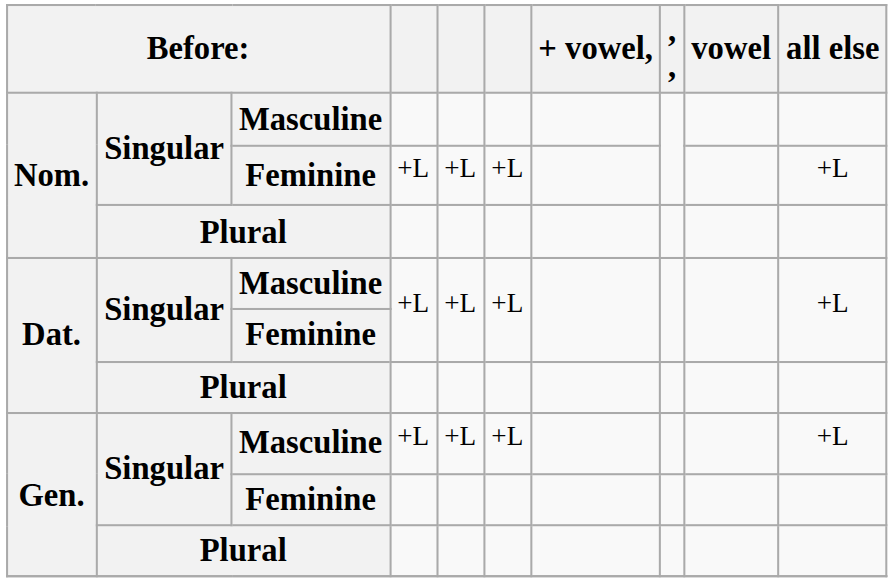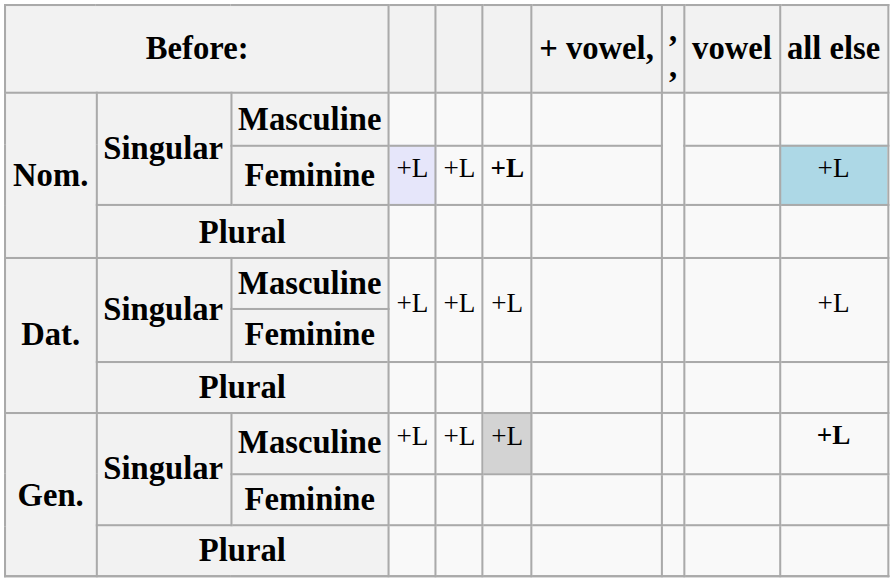Nom. / Feminine | column 4: no background -> lavender background
Nom. / Feminine | column 6: normal -> bold
Nom. / Feminine | all else: no background -> lightblue background
Gen. / Masculine | column 6: no background -> lightgrey background
Gen. / Masculine | all else: normal -> bold
